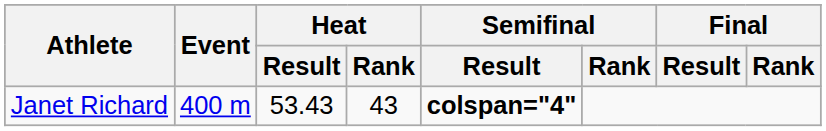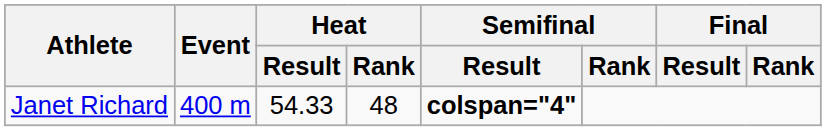Janet Richard | Heat / Result: 53.43 -> 54.33
Janet Richard | Heat / Rank: 43 -> 48
